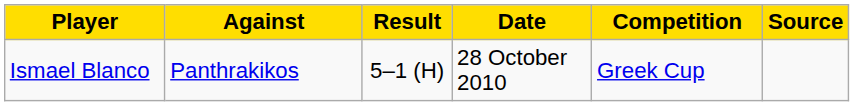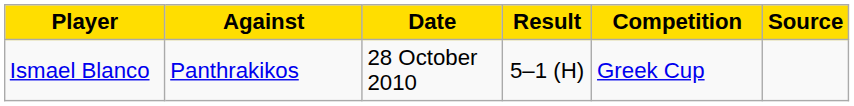columns swapped: Result <-> Date
